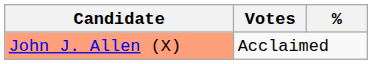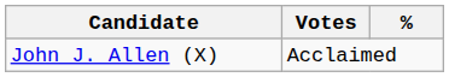John J. Allen (X) | Candidate: lightsalmon background -> no background
